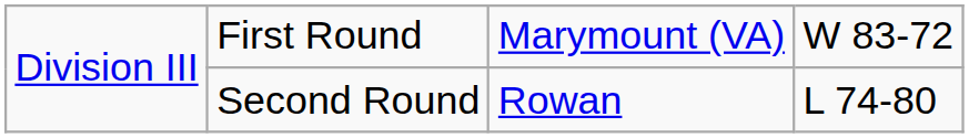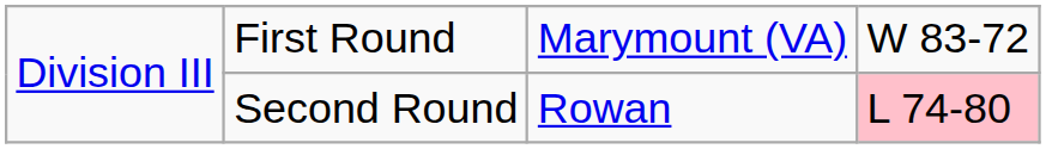Division III / Second Round | column 4: no background -> pink background
